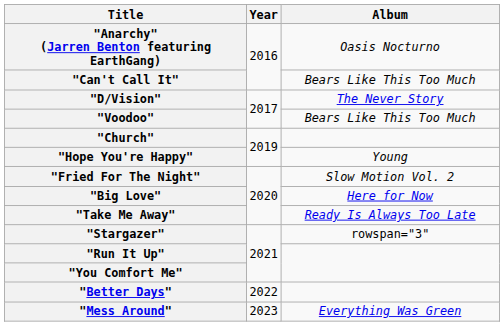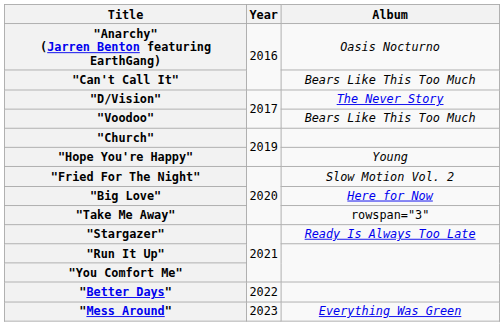"Take Me Away" | Album: Ready Is Always Too Late -> rowspan="3"
"Stargazer" | Album: rowspan="3" -> Ready Is Always Too Late
